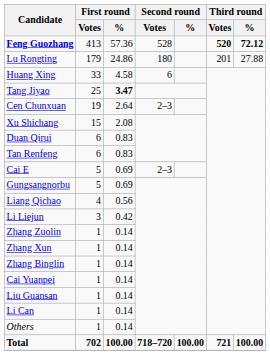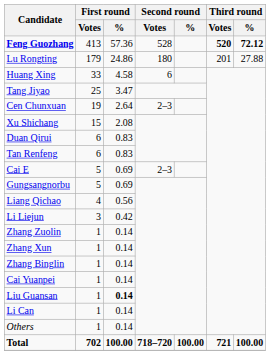Tang Jiyao | First round / %: bold -> normal
Liu Guansan | First round / %: normal -> bold
